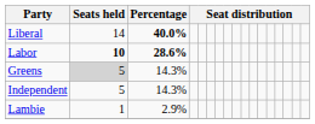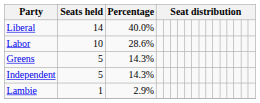Liberal | Percentage: bold -> normal
Labor | Seats held: bold -> normal
Labor | Percentage: bold -> normal
Greens | Seats held: lightgrey background -> no background
